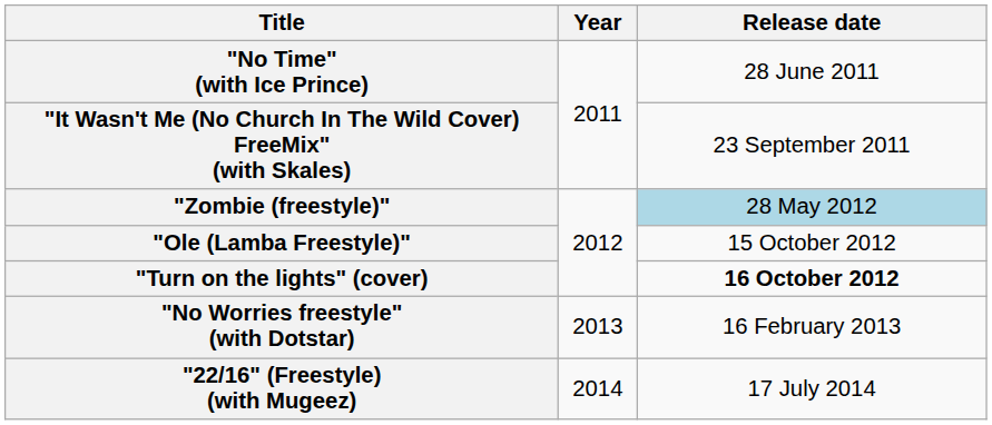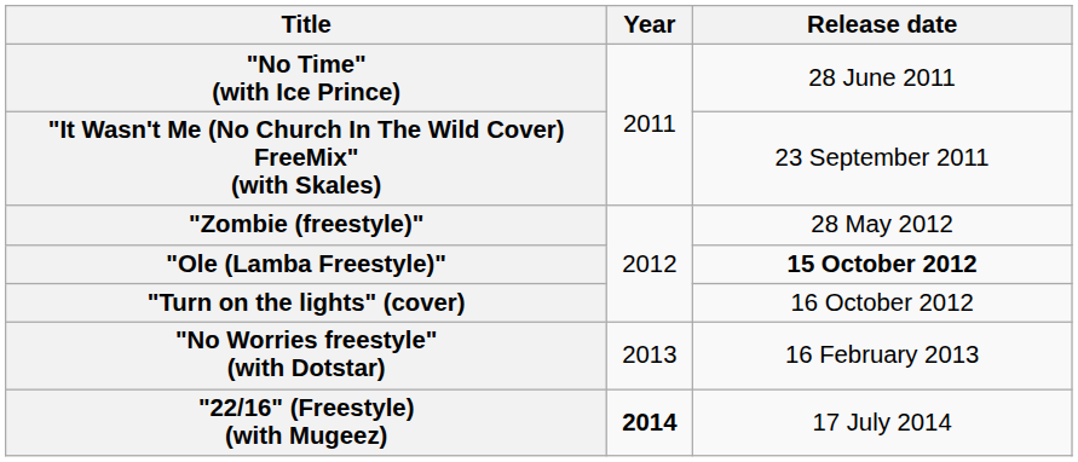"Zombie (freestyle)" | Release date: lightblue background -> no background
"Ole (Lamba Freestyle)" | Release date: normal -> bold
"Turn on the lights" (cover) | Release date: bold -> normal
"22/16" (Freestyle) (with Mugeez) | Year: normal -> bold
